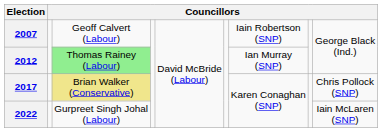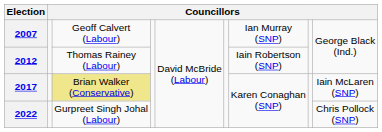2007 | column 7: Iain Robertson (SNP) -> Ian Murray (SNP)
2012 | column 3: lightgreen background -> no background
2012 | column 7: Ian Murray (SNP) -> Iain Robertson (SNP)
2017 | column 9: Chris Pollock (SNP) -> Iain McLaren (SNP)
2022 | column 9: Iain McLaren (SNP) -> Chris Pollock (SNP)
